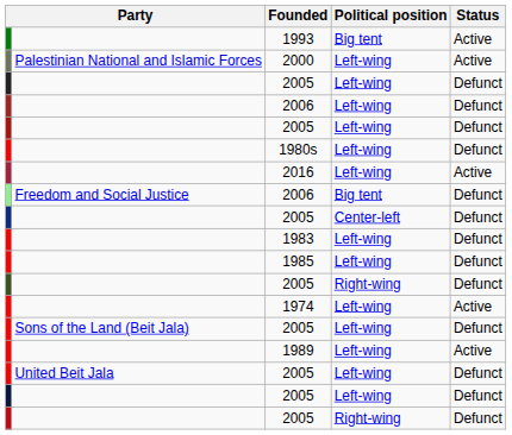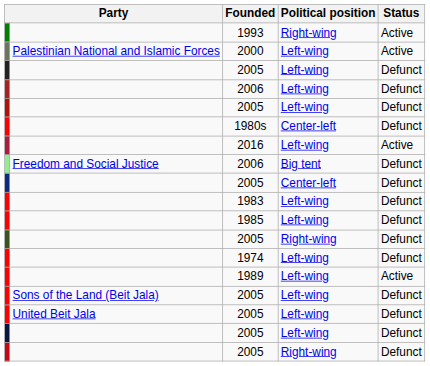1993 | Political position: Big tent -> Right-wing
1980s | Political position: Left-wing -> Center-left
1974 | Status: Active -> Defunct
rows swapped: Sons of the Land (Beit Jala) / 2005 <-> 1989
